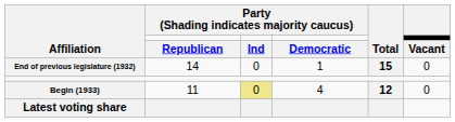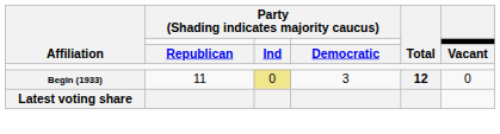- row: End of previous legislature (1932) | 14 | 0 | 1 | 15 | 0
Begin (1933) | column 4: 4 -> 3
